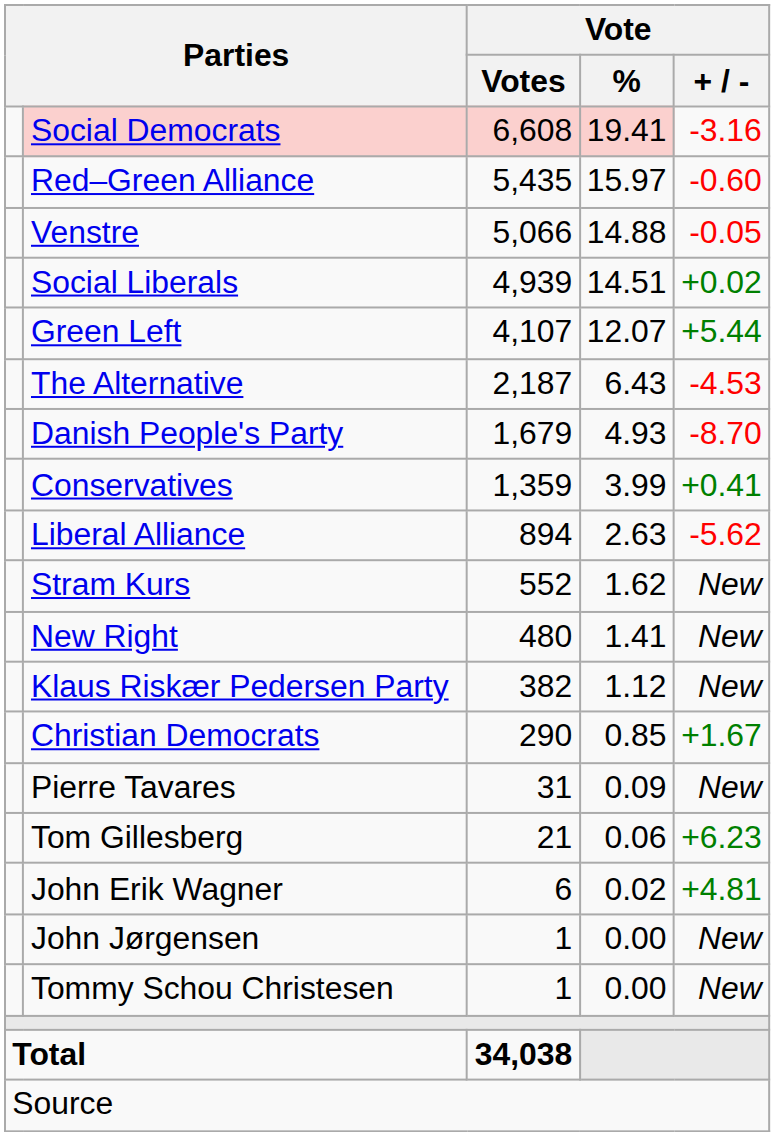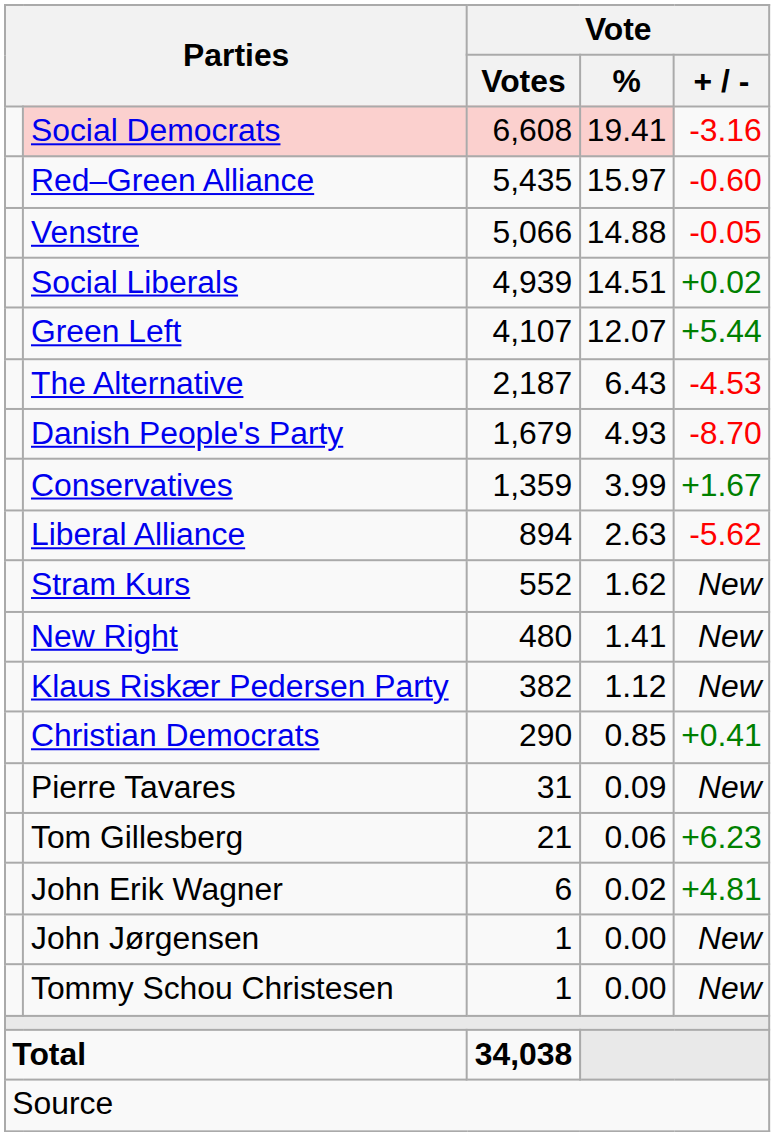Conservatives | Vote / + / -: +0.41 -> +1.67
Christian Democrats | Vote / + / -: +1.67 -> +0.41
